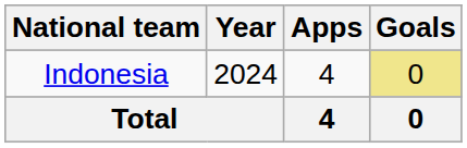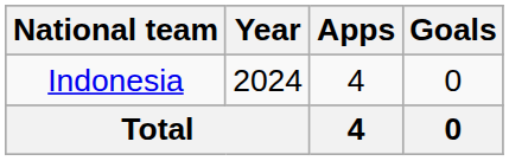Indonesia | Goals: khaki background -> no background
